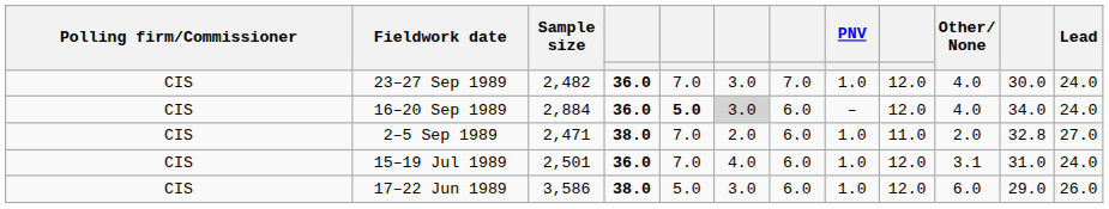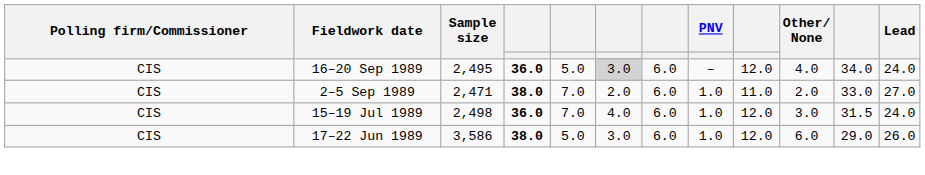- row: CIS | 23–27 Sep 1989 | 2,482 | 36.0 | 7.0 | 3.0 | 7.0 | 1.0 | 12.0 | 4.0 | 30.0 | 24.0
16–20 Sep 1989 | Sample size: 2,884 -> 2,495
16–20 Sep 1989 | column 5: bold -> normal
2–5 Sep 1989 | column 11: 32.8 -> 33.0
15–19 Jul 1989 | Sample size: 2,501 -> 2,498
15–19 Jul 1989 | Other/ None: 3.1 -> 3.0
15–19 Jul 1989 | column 11: 31.0 -> 31.5
